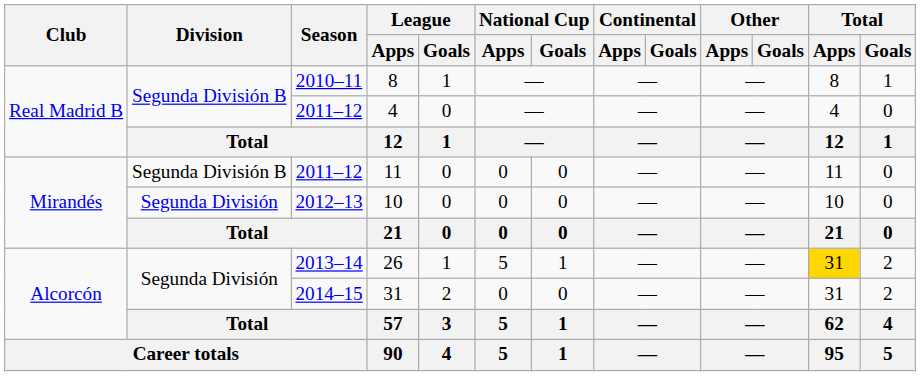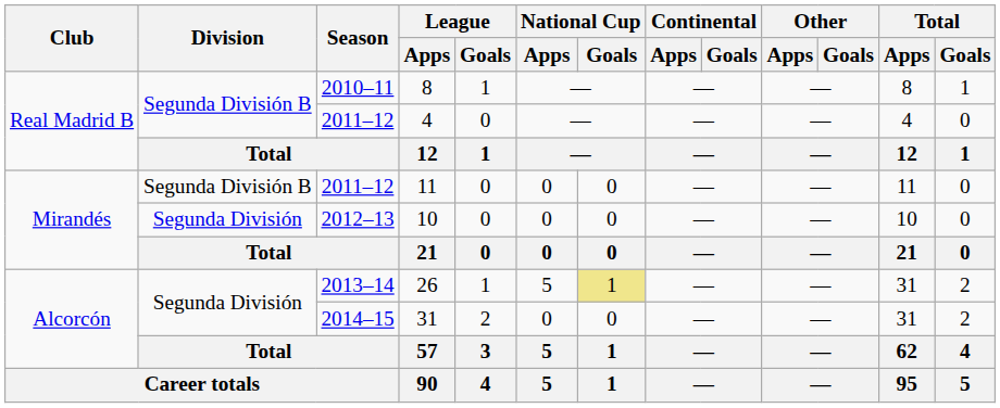26 | National Cup / Goals: no background -> khaki background
26 | Total / Apps: gold background -> no background
